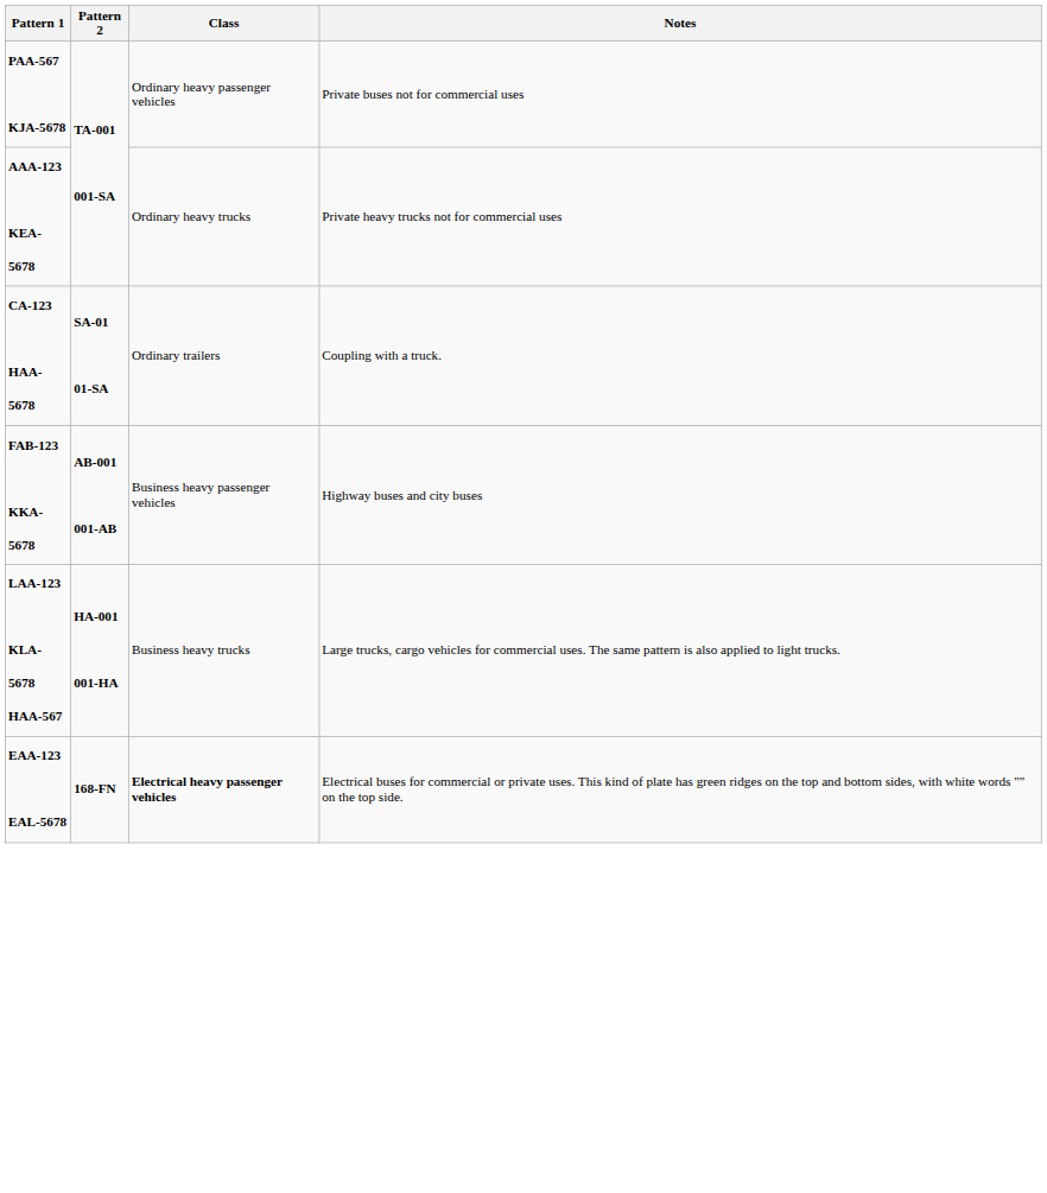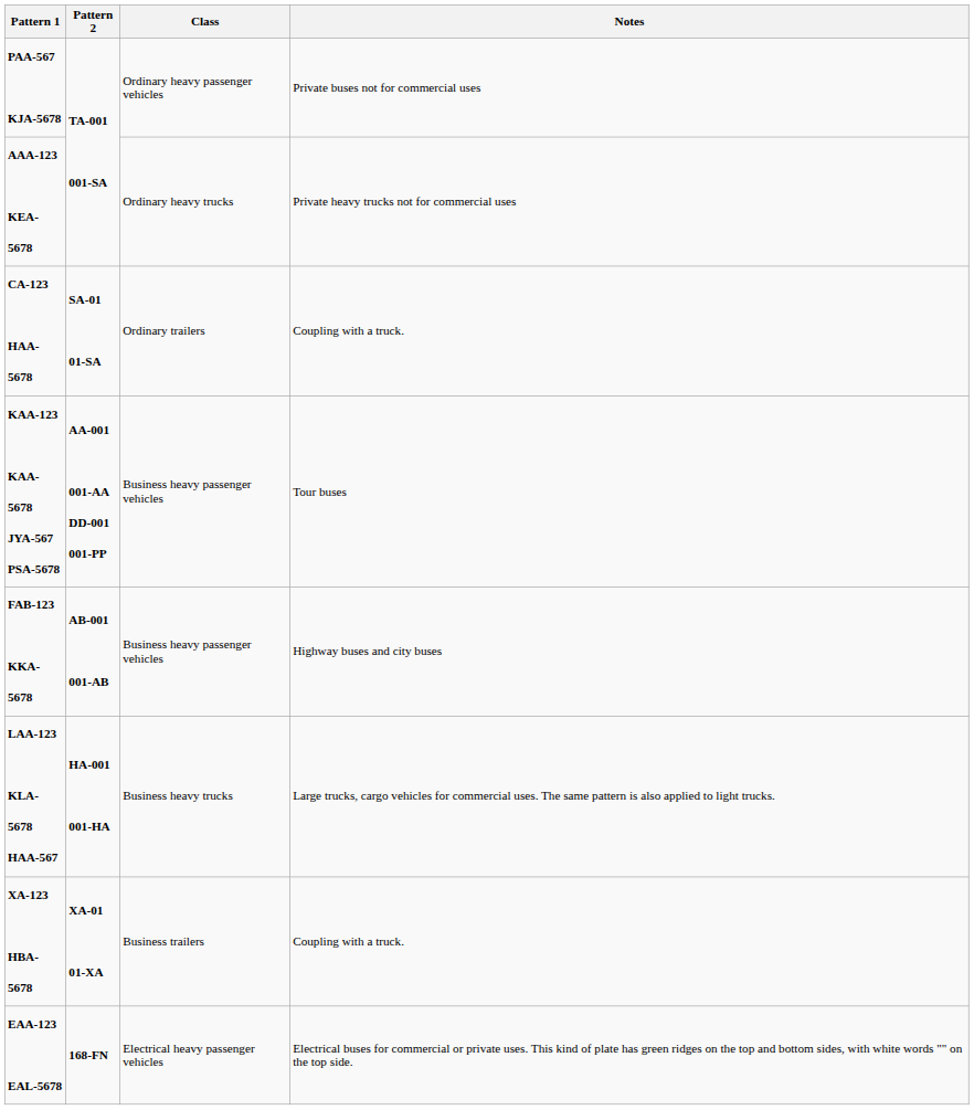+ row: KAA-123 KAA-5678 JYA-567 PSA-5678 | AA-001 001-AA DD-001 001-PP | Business heavy passenger vehicles | Tour buses
+ row: XA-123 HBA-5678 | XA-01 01-XA | Business trailers | Coupling with a truck.
EAA-123 EAL-5678 | Class: bold -> normal
